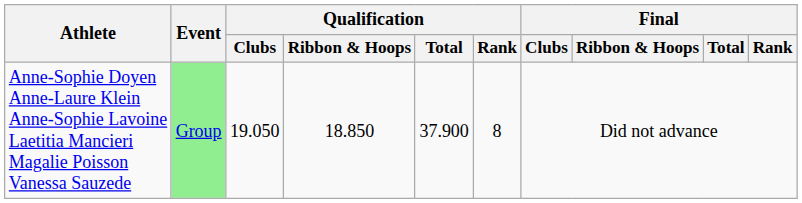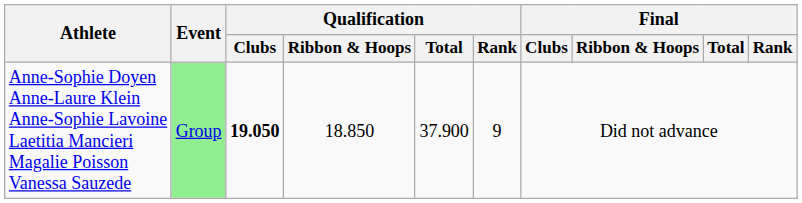row 3 | Qualification / Clubs: normal -> bold
row 3 | Qualification / Rank: 8 -> 9
